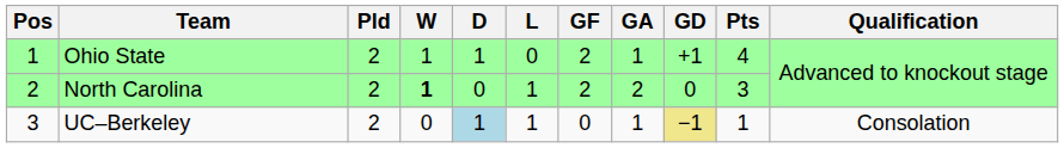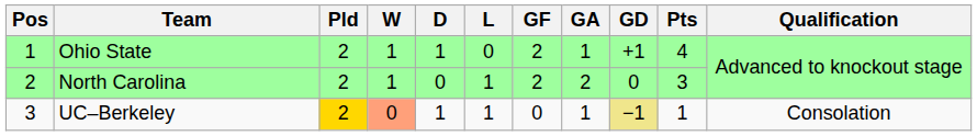North Carolina | W: bold -> normal
UC–Berkeley | Pld: no background -> gold background
UC–Berkeley | W: no background -> lightsalmon background
UC–Berkeley | D: lightblue background -> no background
